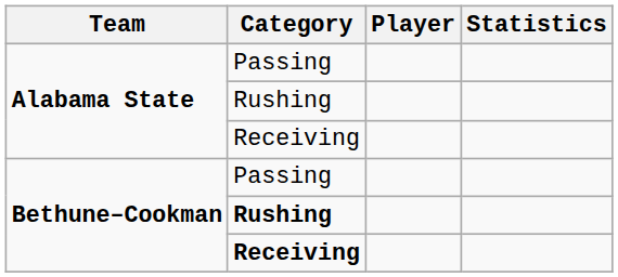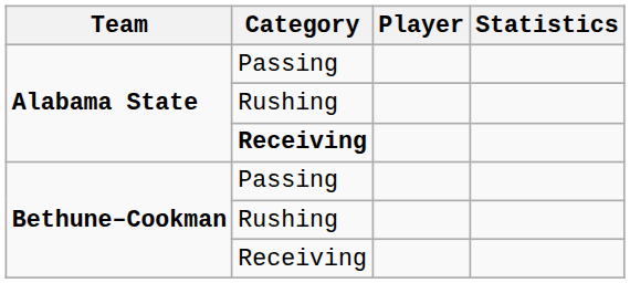Alabama State / Receiving | Category: normal -> bold
Bethune–Cookman / Rushing | Category: bold -> normal
Bethune–Cookman / Receiving | Category: bold -> normal
